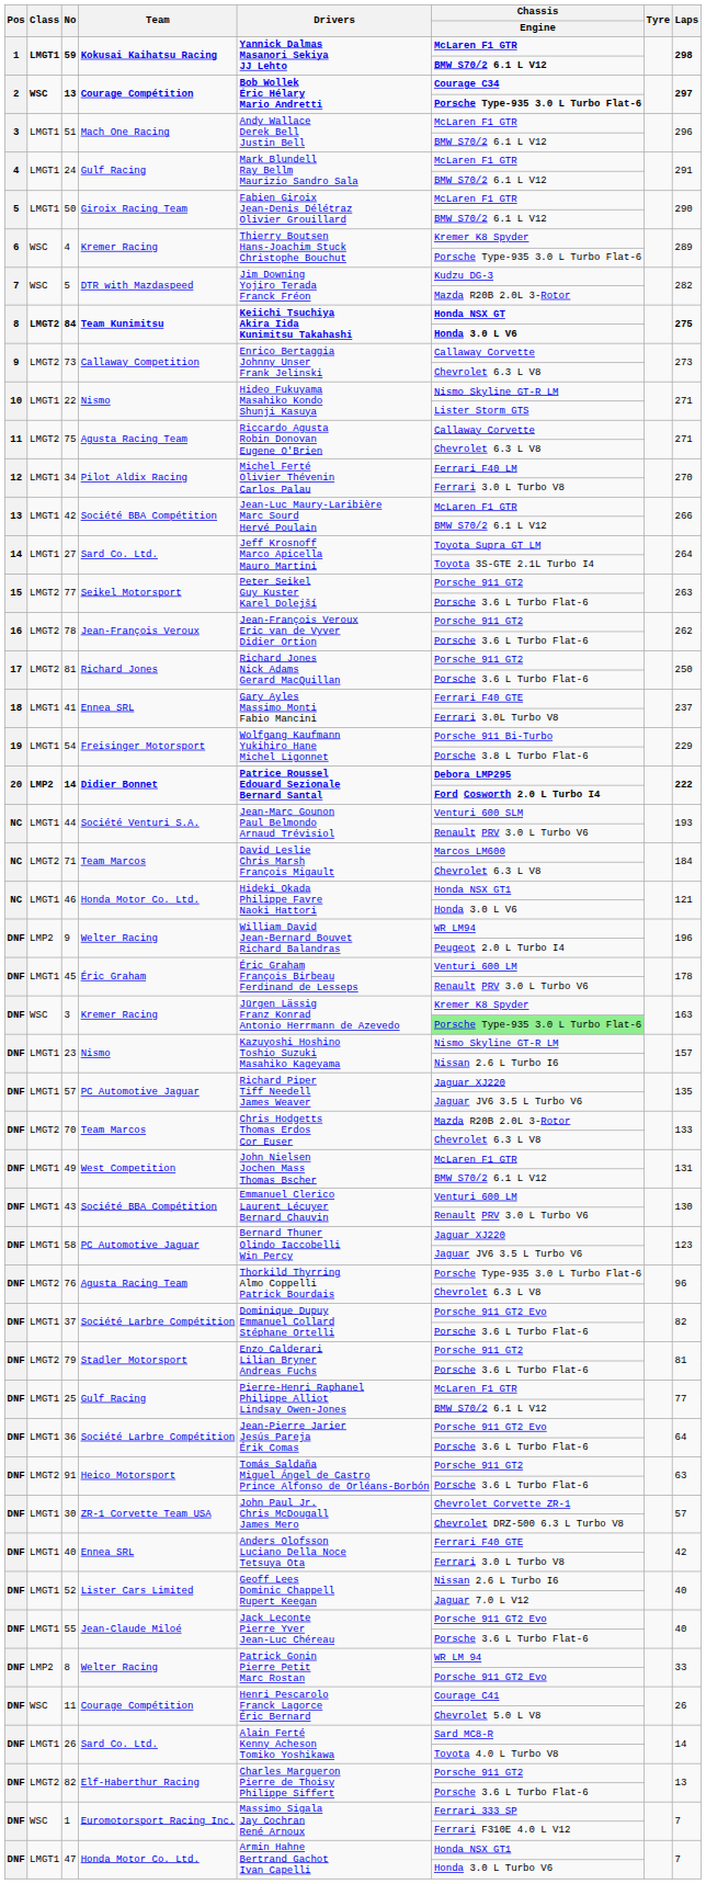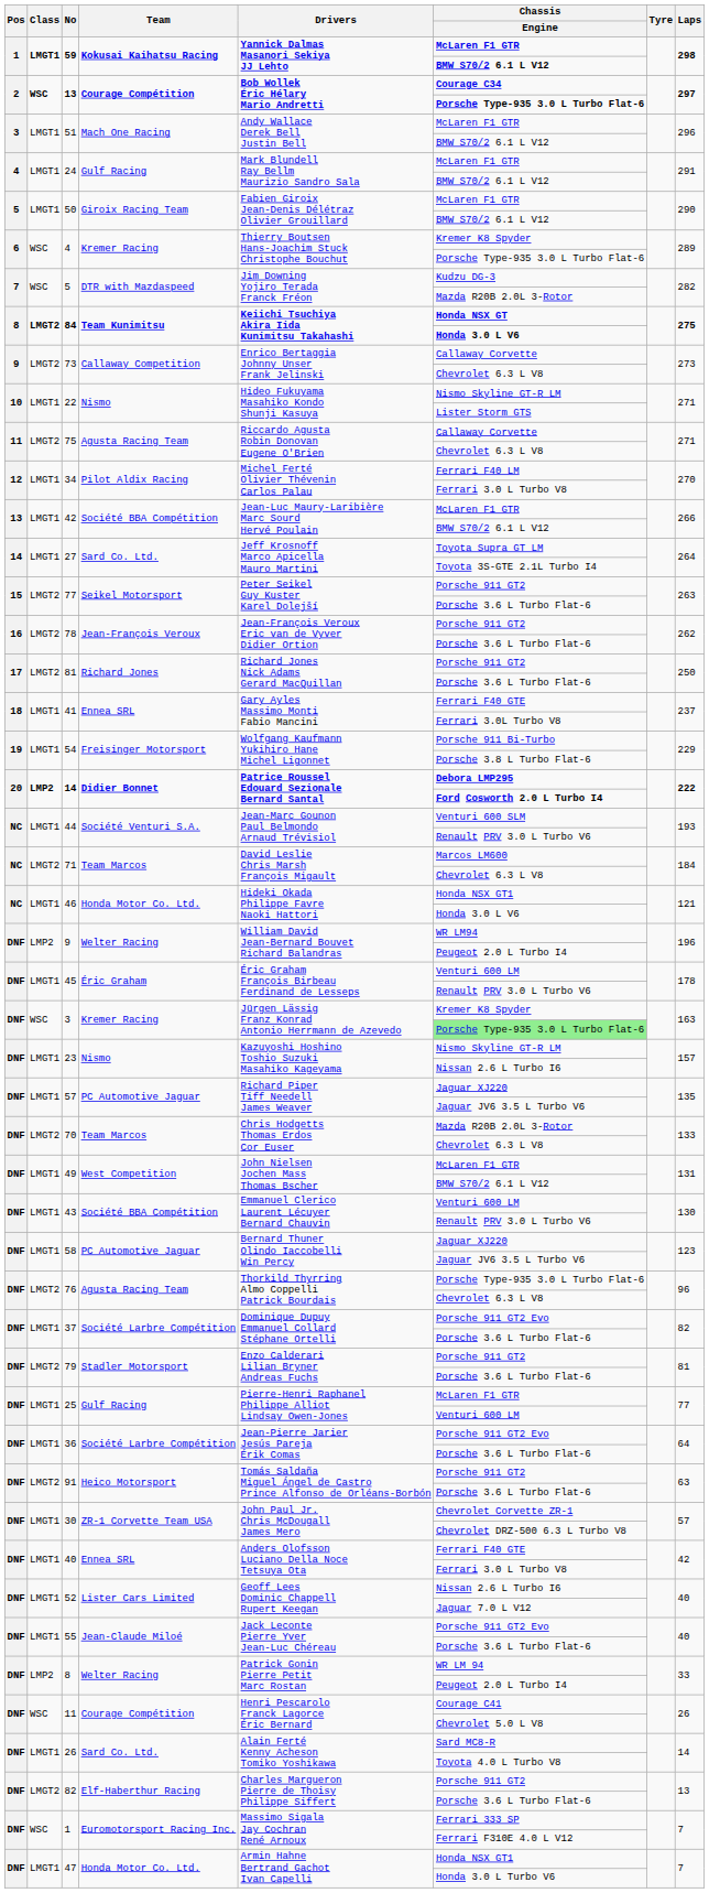row 74 | Chassis / Engine: BMW S70/2 6.1 L V12 -> Venturi 600 LM
row 88 | Chassis / Engine: Porsche 911 GT2 Evo -> Peugeot 2.0 L Turbo I4
